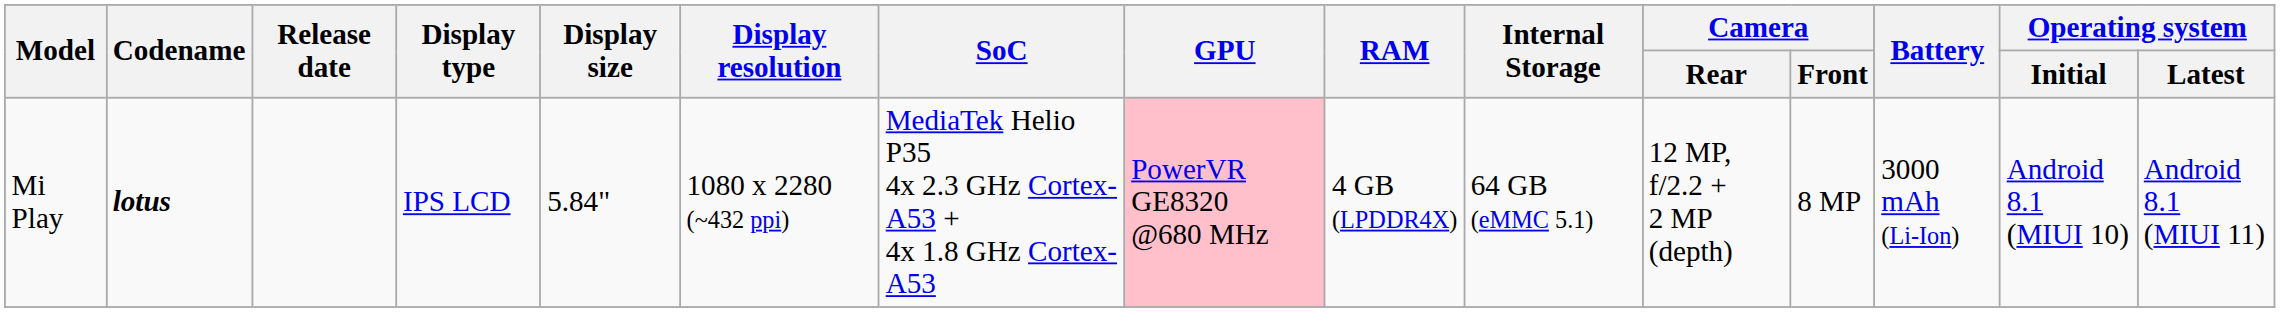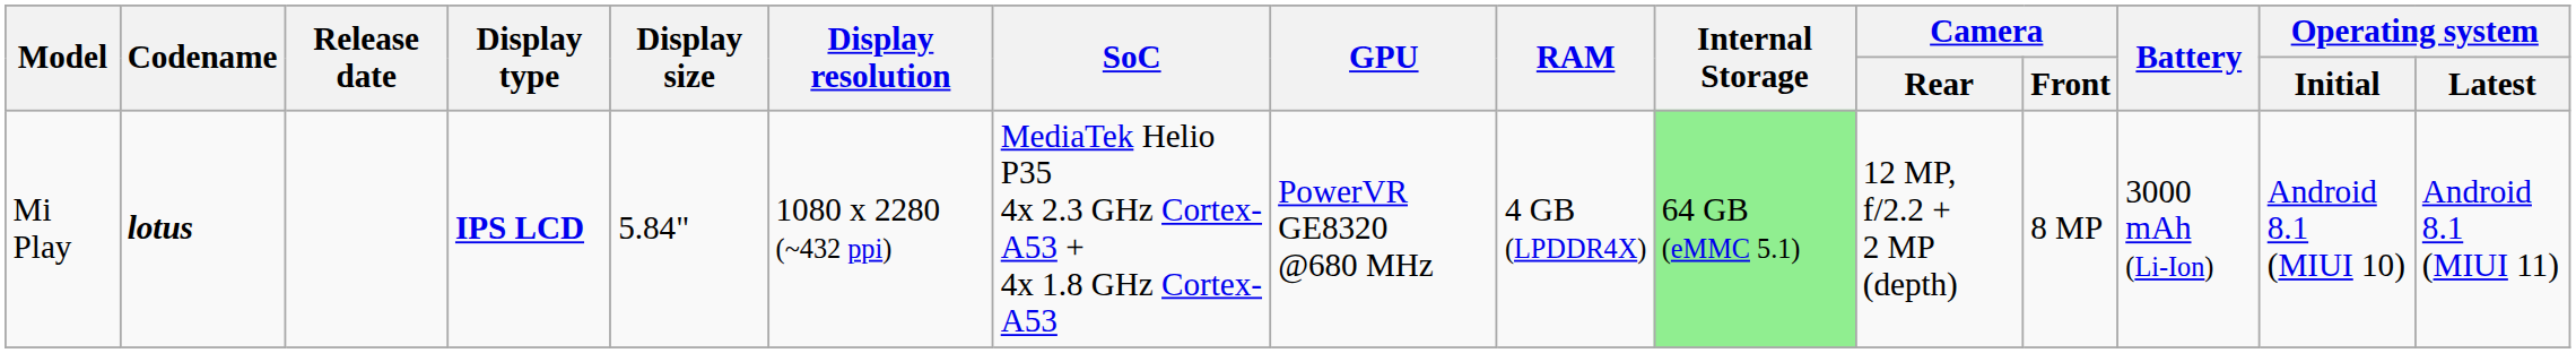Mi Play | Display type: normal -> bold
Mi Play | GPU: pink background -> no background
Mi Play | Internal Storage: no background -> lightgreen background
